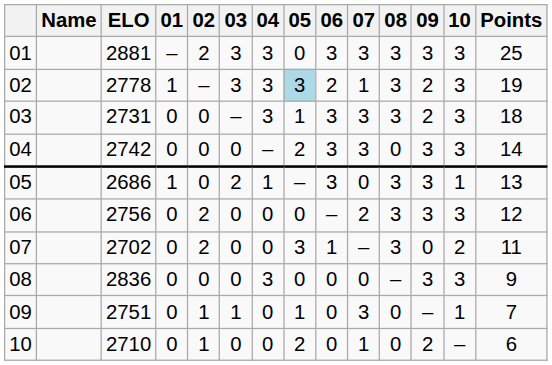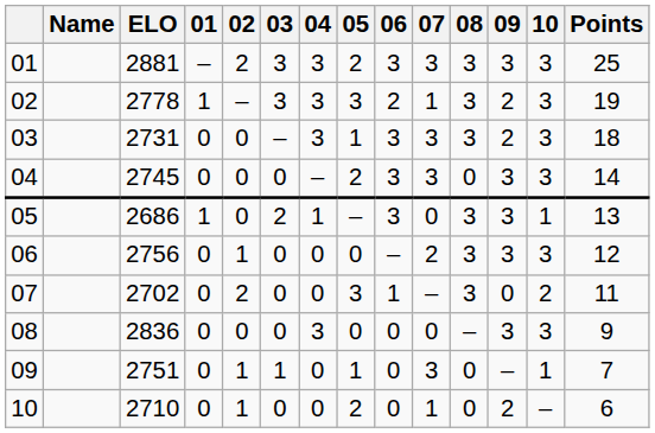row 2 | 05: 0 -> 2
row 3 | 05: lightblue background -> no background
row 5 | ELO: 2742 -> 2745
row 7 | 02: 2 -> 1
